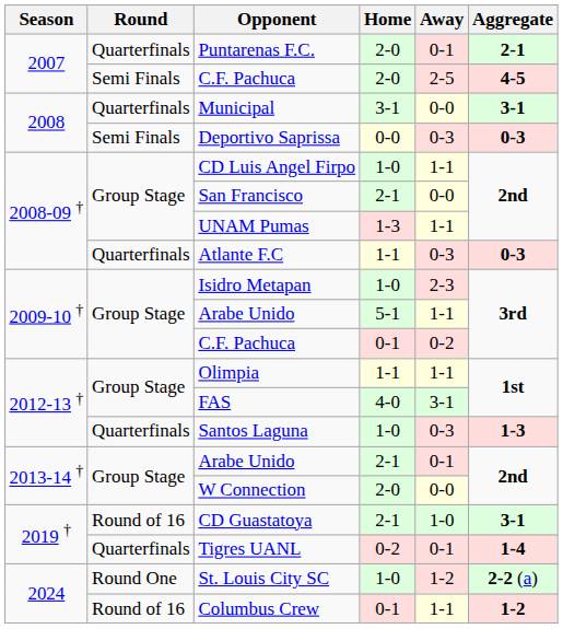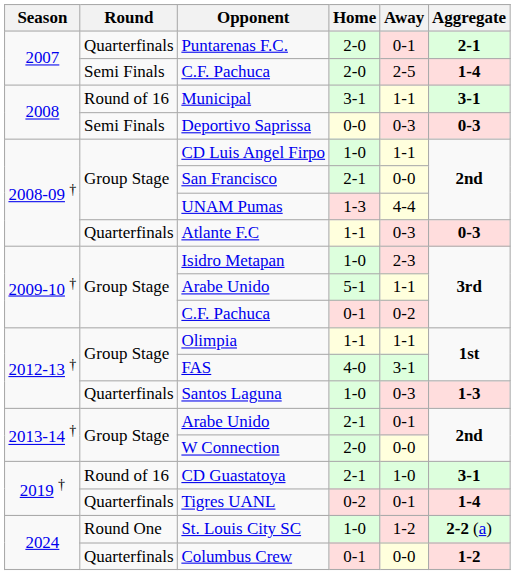C.F. Pachuca / 2-0 | Aggregate: 4-5 -> 1-4
Municipal | Round: Quarterfinals -> Round of 16
Municipal | Away: 0-0 -> 1-1
UNAM Pumas | Away: 1-1 -> 4-4
Columbus Crew | Round: Round of 16 -> Quarterfinals
Columbus Crew | Away: 1-1 -> 0-0
